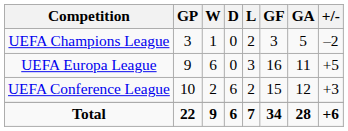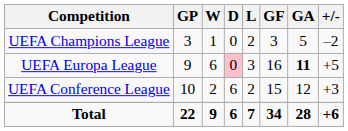UEFA Europa League | D: no background -> pink background
UEFA Europa League | GA: normal -> bold
